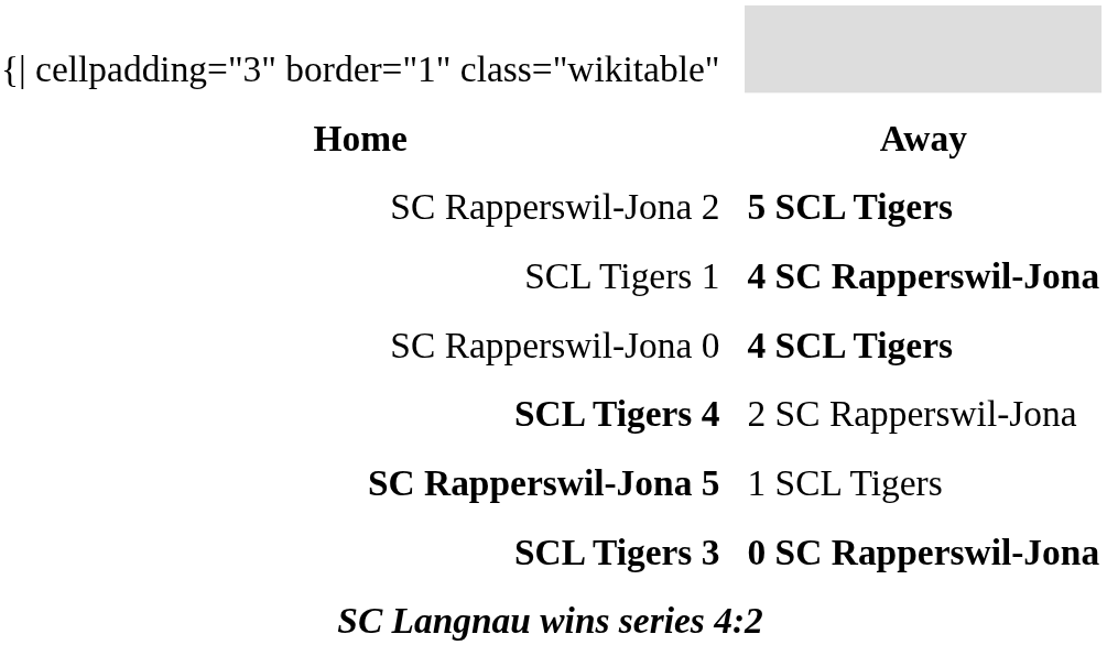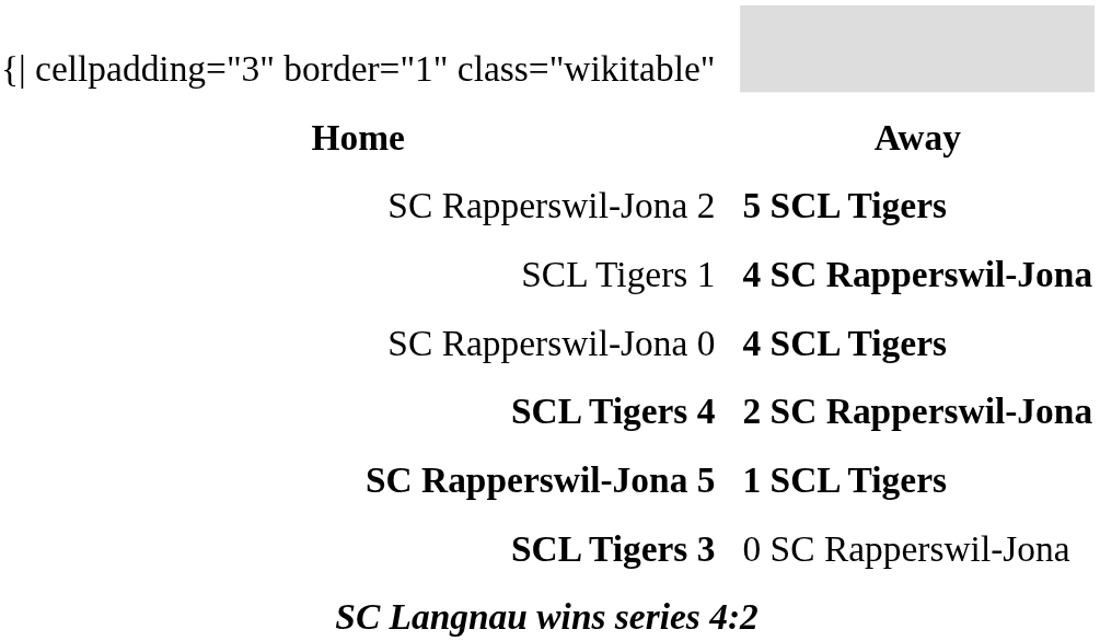SCL Tigers 4 | column 2: normal -> bold
SC Rapperswil-Jona 5 | column 2: normal -> bold
SCL Tigers 3 | column 2: bold -> normal
